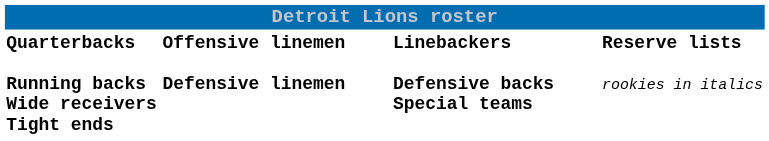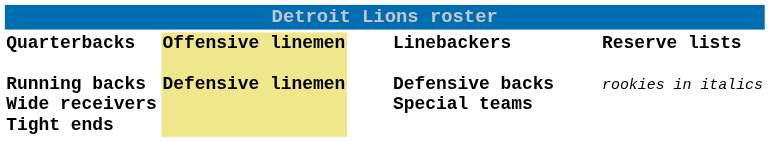Quarterbacks Running backs Wide receivers Tight ends | column 2: no background -> khaki background
